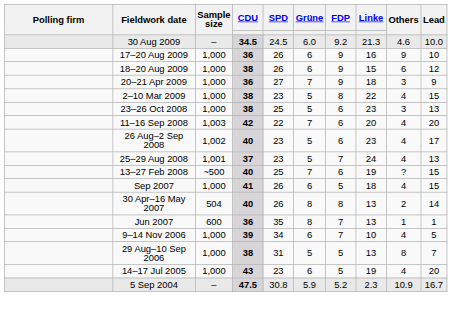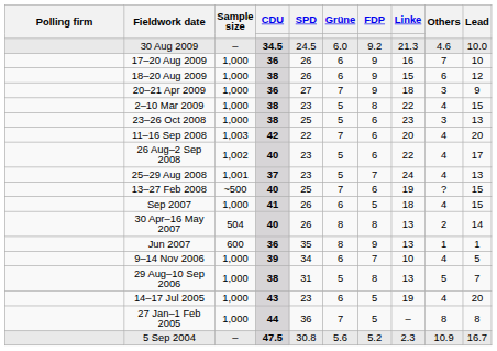17–20 Aug 2009 | Others: 9 -> 7
26 Aug–2 Sep 2008 | Linke: 23 -> 22
Jun 2007 | FDP: 7 -> 9
29 Aug–10 Sep 2006 | FDP: 5 -> 8
29 Aug–10 Sep 2006 | Others: 8 -> 5
+ row: 27 Jan–1 Feb 2005 | 1,000 | 44 | 36 | 7 | 5 | – | 8 | 8
5 Sep 2004 | Grüne: 5.9 -> 5.6
